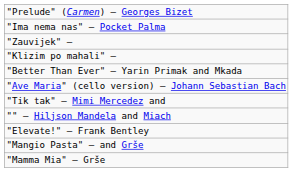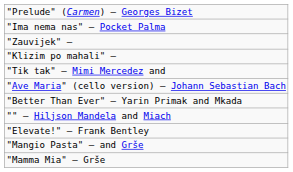row 5 | column 1: "Better Than Ever" – Yarin Primak and Mkada -> "Tik tak" – Mimi Mercedez and
row 7 | column 1: "Tik tak" – Mimi Mercedez and -> "Better Than Ever" – Yarin Primak and Mkada
